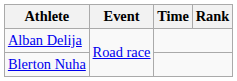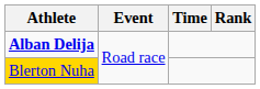Alban Delija | Athlete: normal -> bold
Blerton Nuha | Athlete: no background -> gold background
